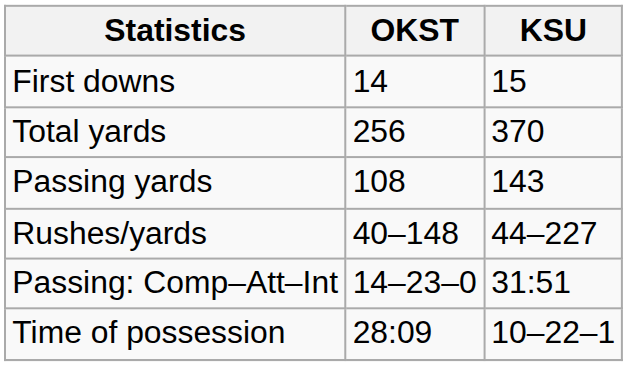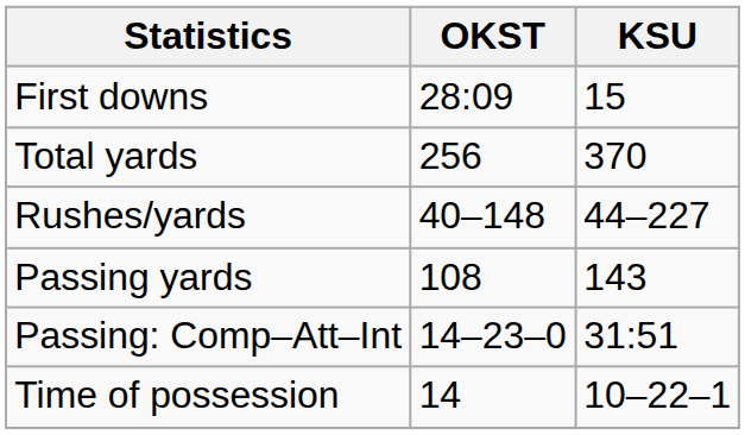First downs | OKST: 14 -> 28:09
rows swapped: Rushes/yards <-> Passing yards
Time of possession | OKST: 28:09 -> 14
